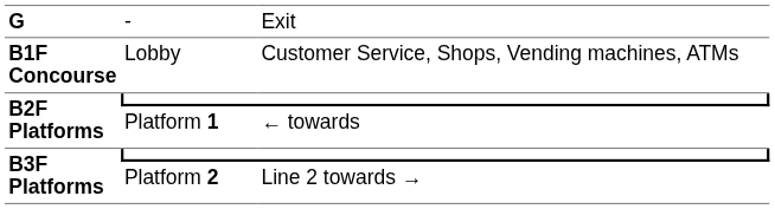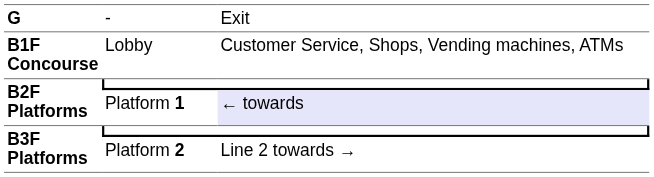Platform 1 | column 3: no background -> lavender background
